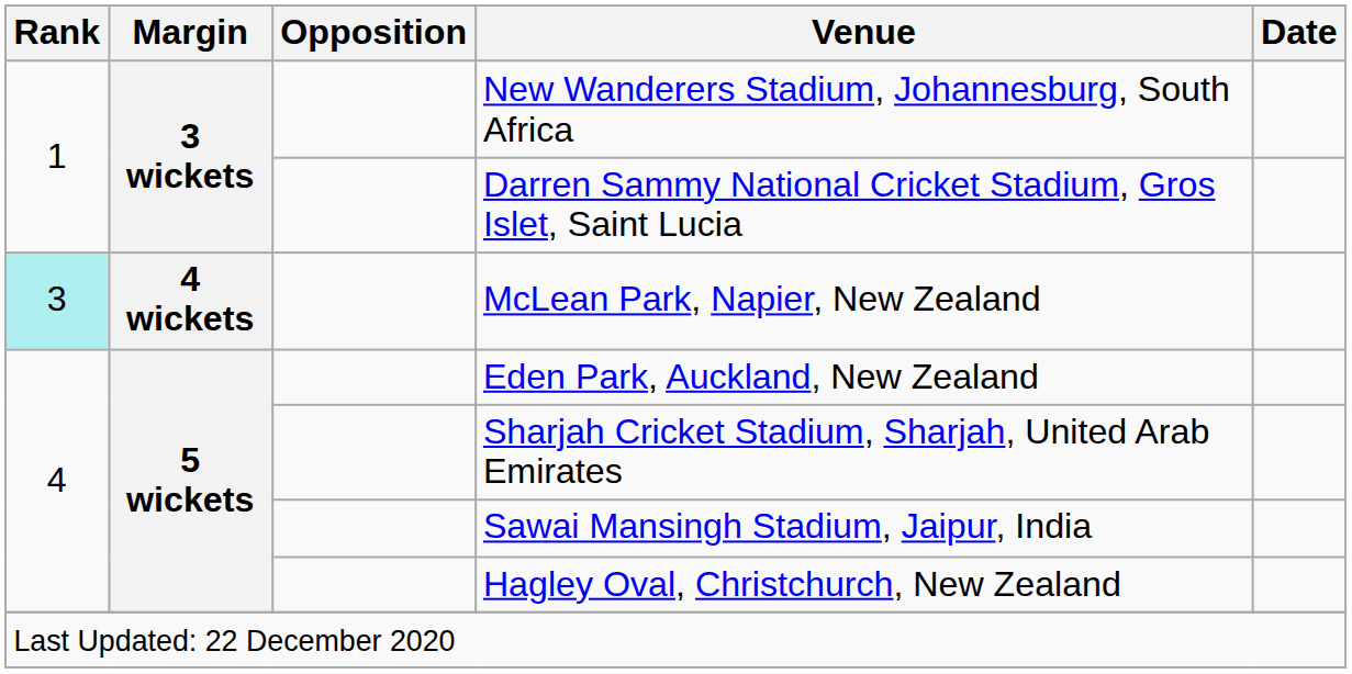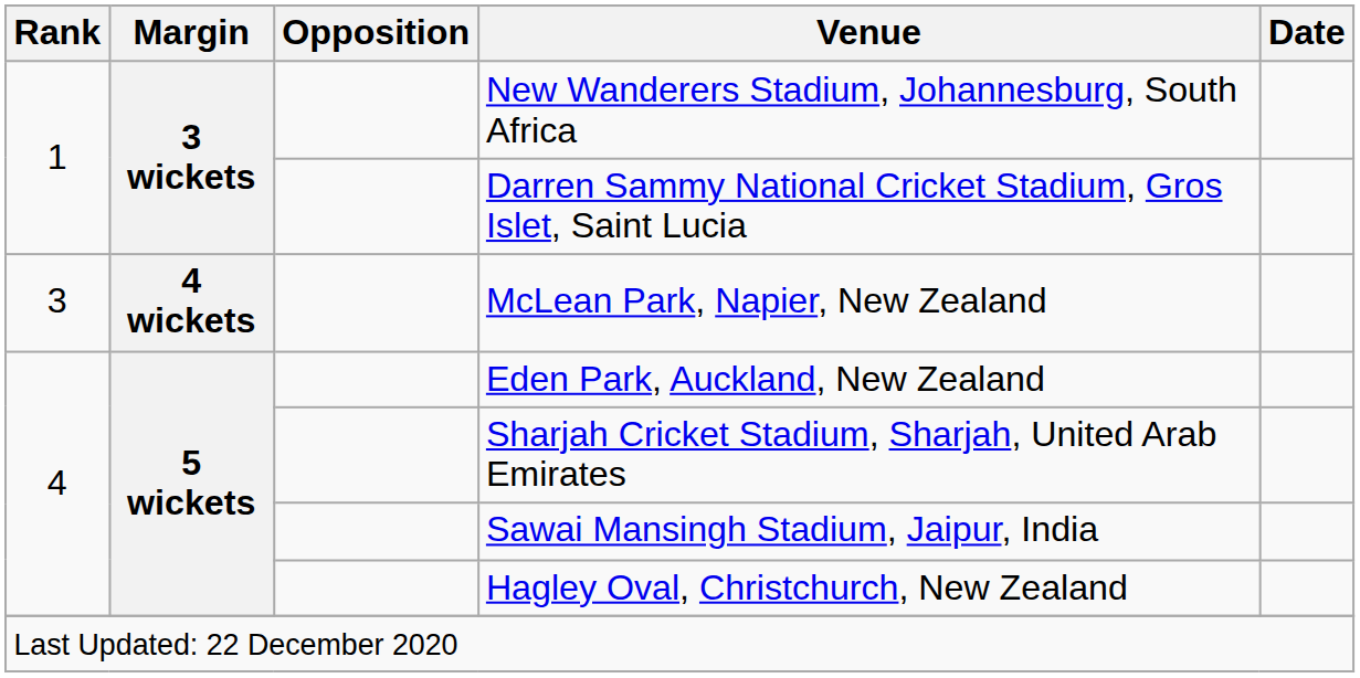McLean Park, Napier, New Zealand | Rank: paleturquoise background -> no background
